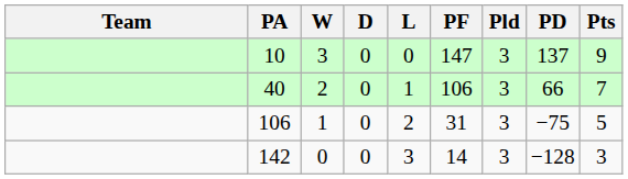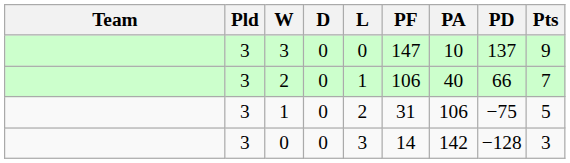columns swapped: Pld <-> PA
